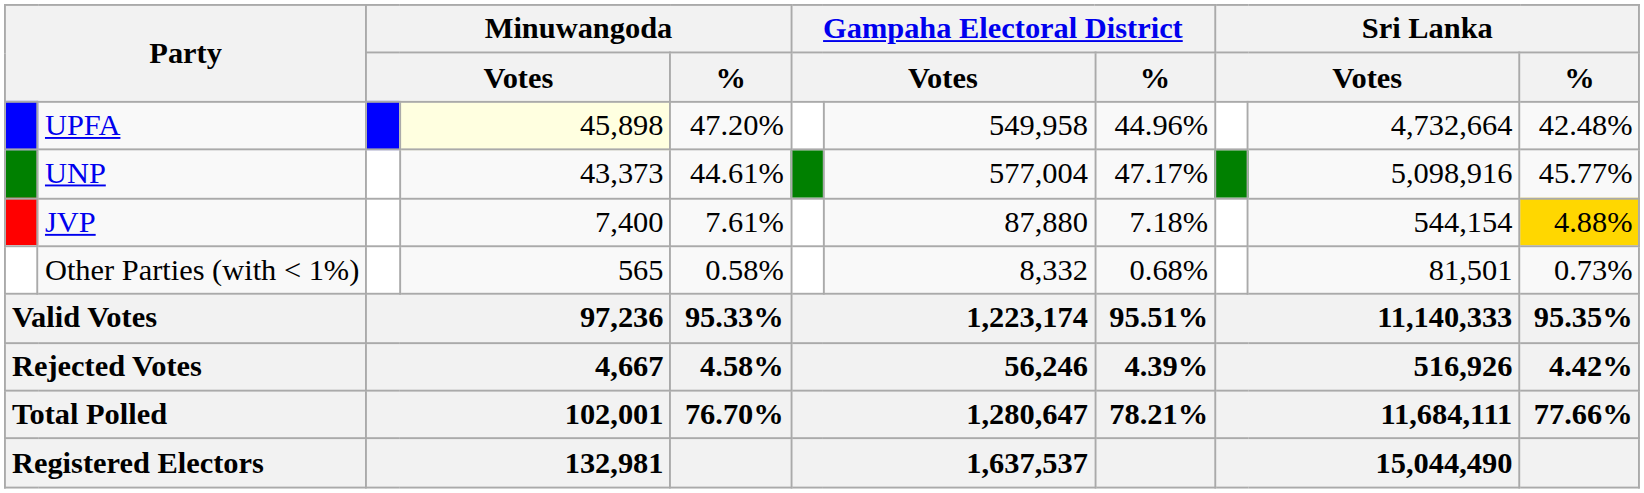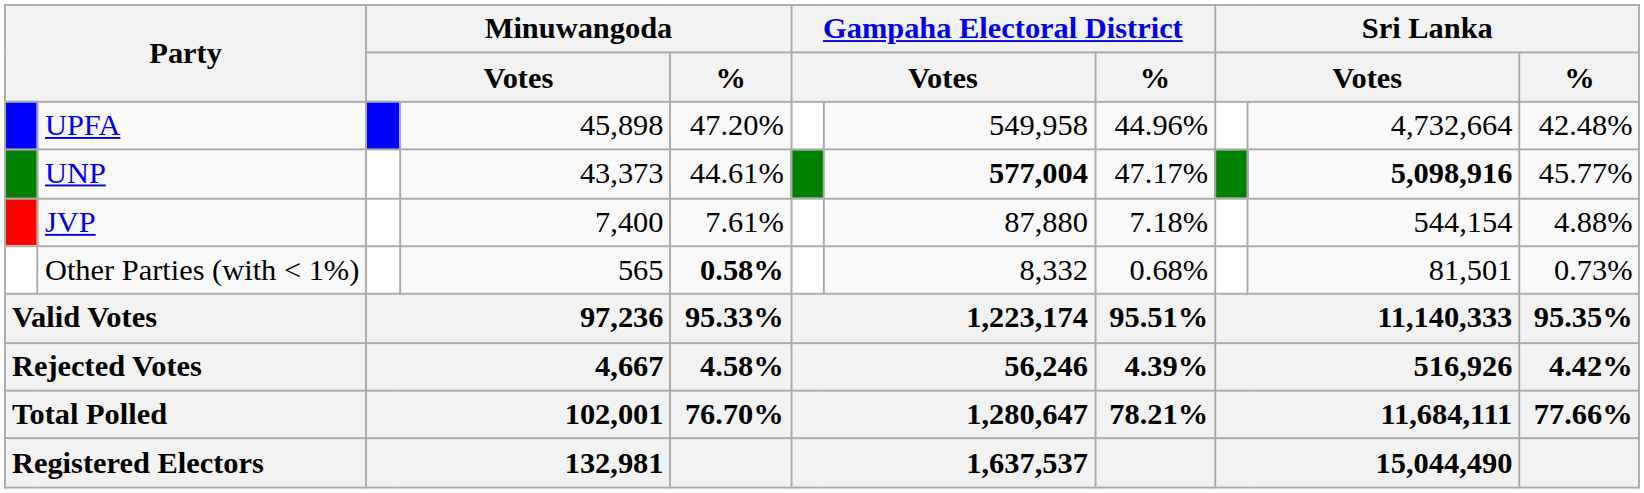UPFA | column 4: lightyellow background -> no background
UNP | column 7: normal -> bold
UNP | column 10: normal -> bold
JVP | Sri Lanka / %: gold background -> no background
Other Parties (with < 1%) | Minuwangoda / %: normal -> bold
